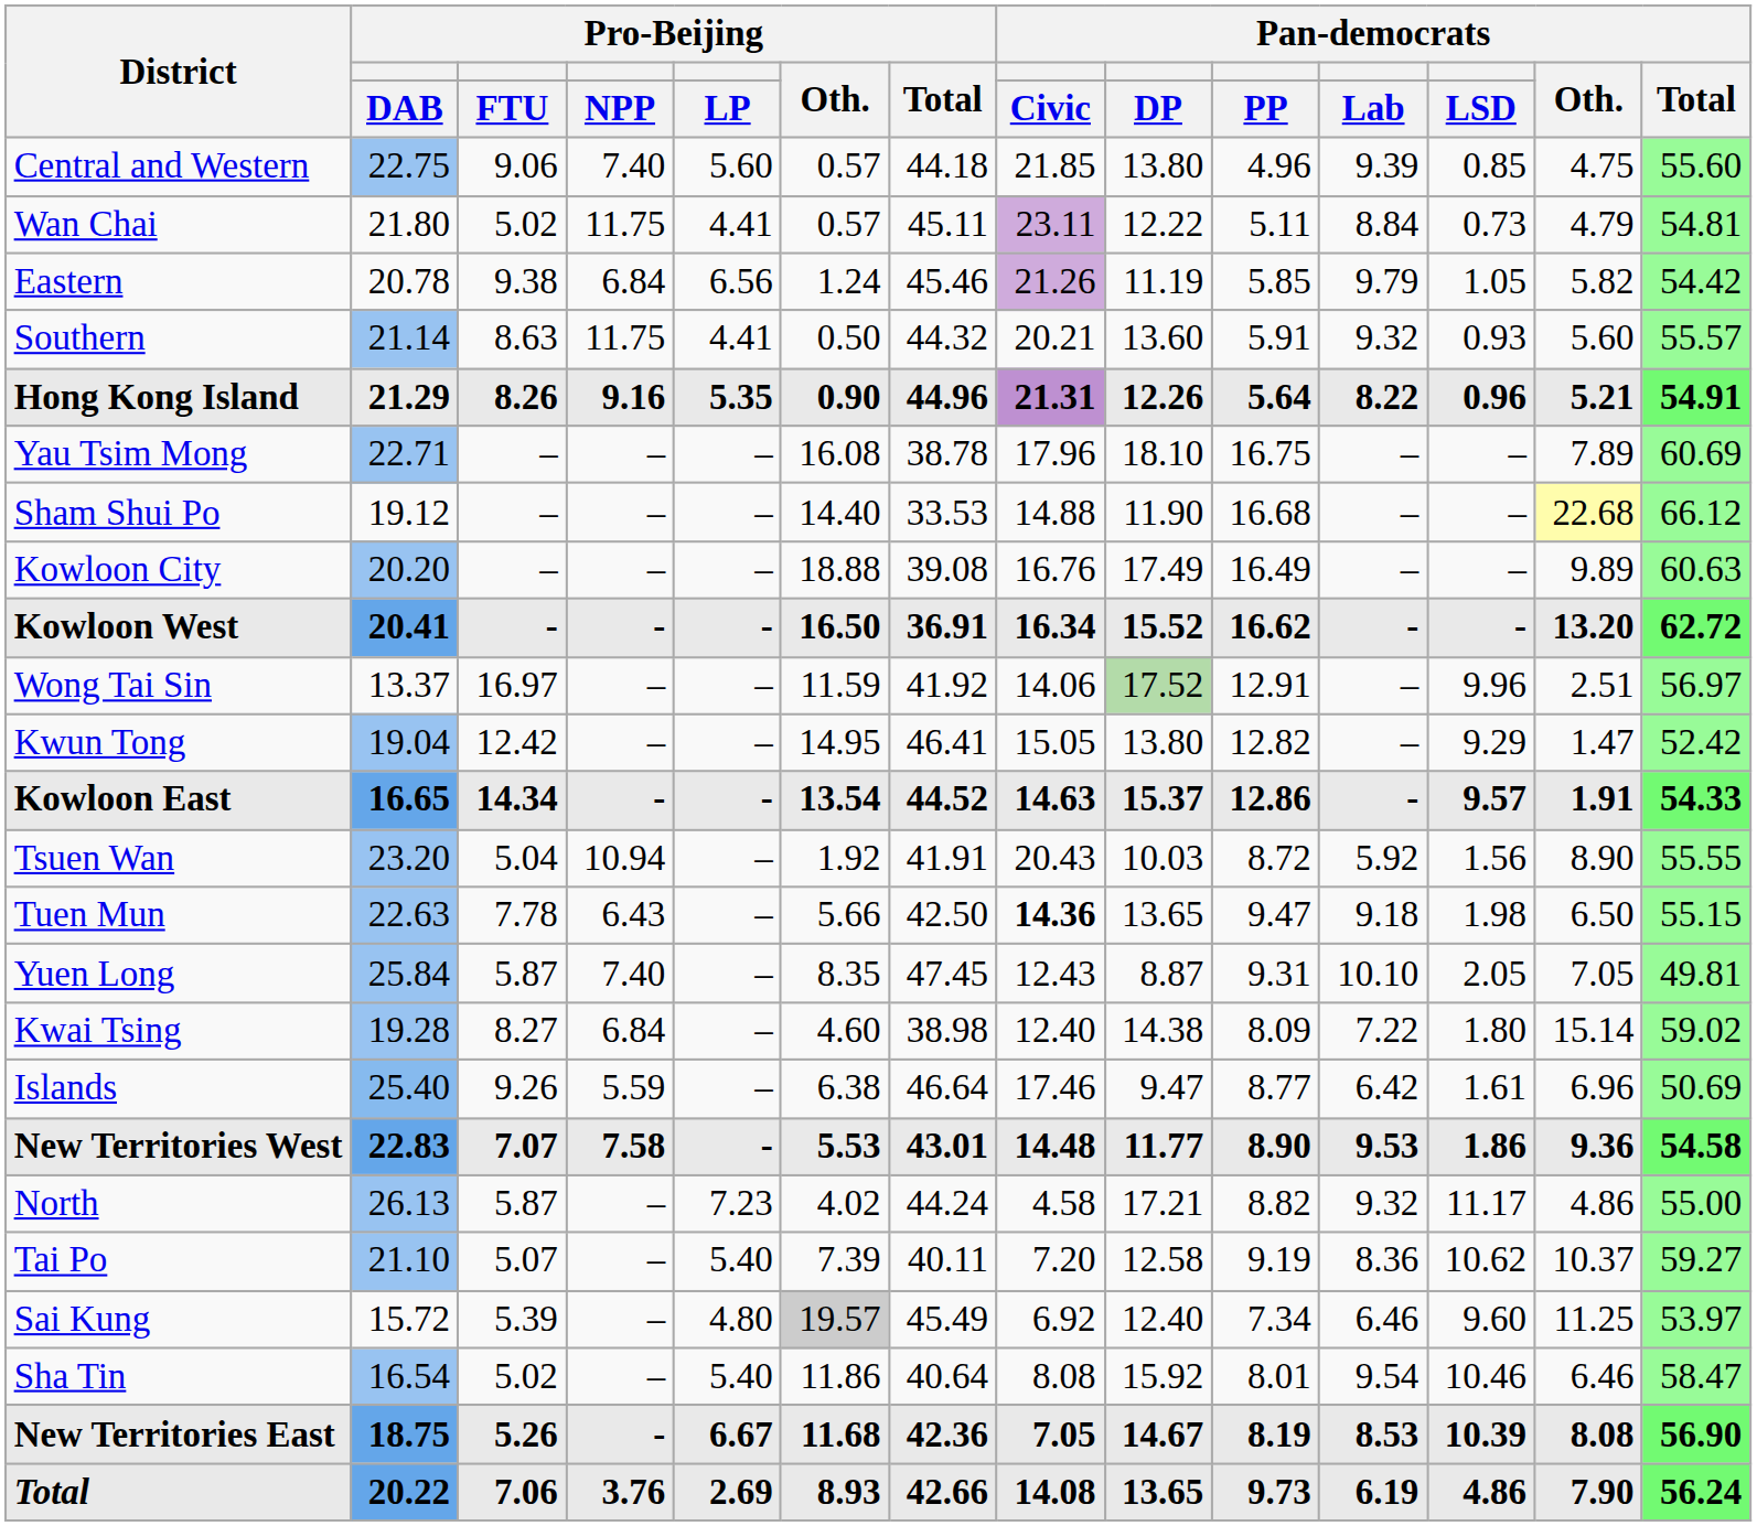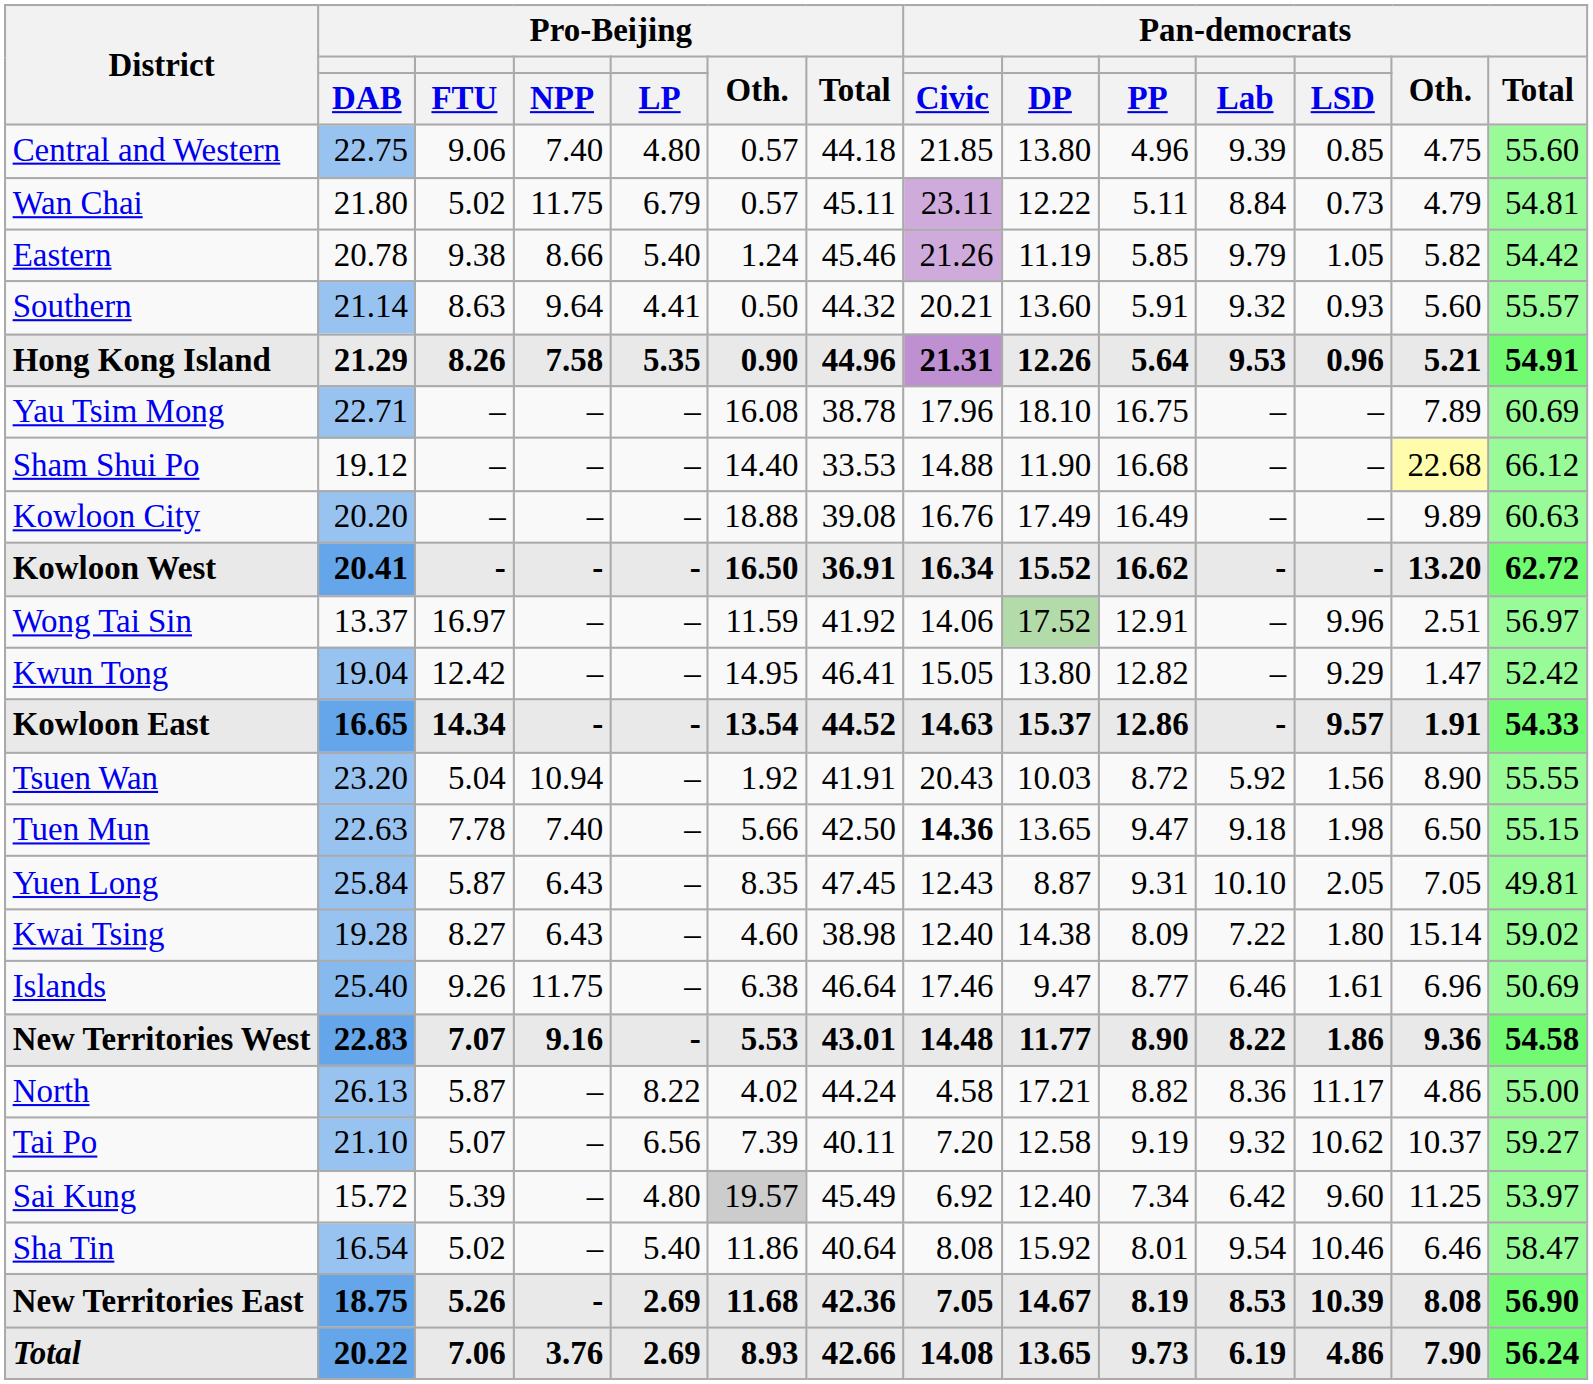Central and Western | Pro-Beijing / LP: 5.60 -> 4.80
Wan Chai | Pro-Beijing / LP: 4.41 -> 6.79
Eastern | Pro-Beijing / NPP: 6.84 -> 8.66
Eastern | Pro-Beijing / LP: 6.56 -> 5.40
Southern | Pro-Beijing / NPP: 11.75 -> 9.64
Hong Kong Island | Pro-Beijing / NPP: 9.16 -> 7.58
Hong Kong Island | Pan-democrats / Lab: 8.22 -> 9.53
Tuen Mun | Pro-Beijing / NPP: 6.43 -> 7.40
Yuen Long | Pro-Beijing / NPP: 7.40 -> 6.43
Kwai Tsing | Pro-Beijing / NPP: 6.84 -> 6.43
Islands | Pro-Beijing / NPP: 5.59 -> 11.75
Islands | Pan-democrats / Lab: 6.42 -> 6.46
New Territories West | Pro-Beijing / NPP: 7.58 -> 9.16
New Territories West | Pan-democrats / Lab: 9.53 -> 8.22
North | Pro-Beijing / LP: 7.23 -> 8.22
North | Pan-democrats / Lab: 9.32 -> 8.36
Tai Po | Pro-Beijing / LP: 5.40 -> 6.56
Tai Po | Pan-democrats / Lab: 8.36 -> 9.32
Sai Kung | Pan-democrats / Lab: 6.46 -> 6.42
New Territories East | Pro-Beijing / LP: 6.67 -> 2.69
